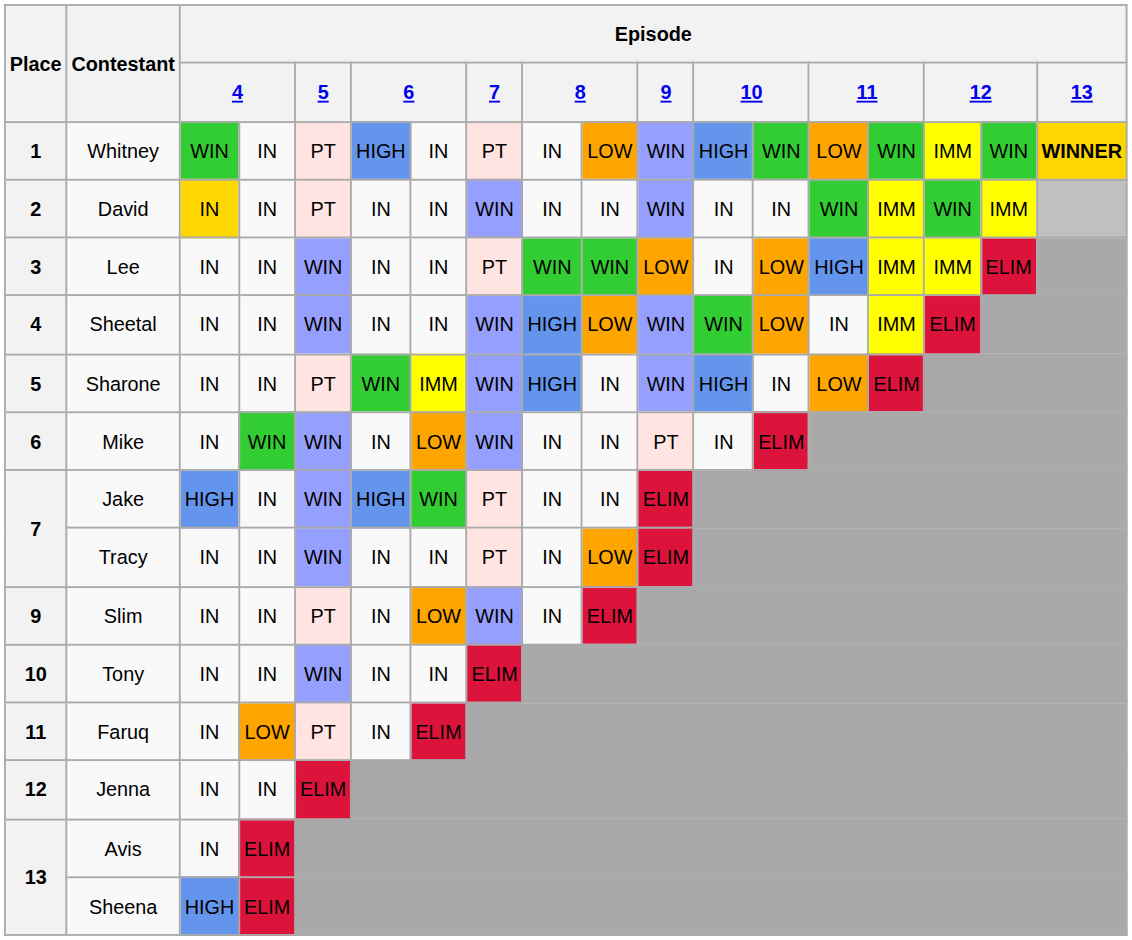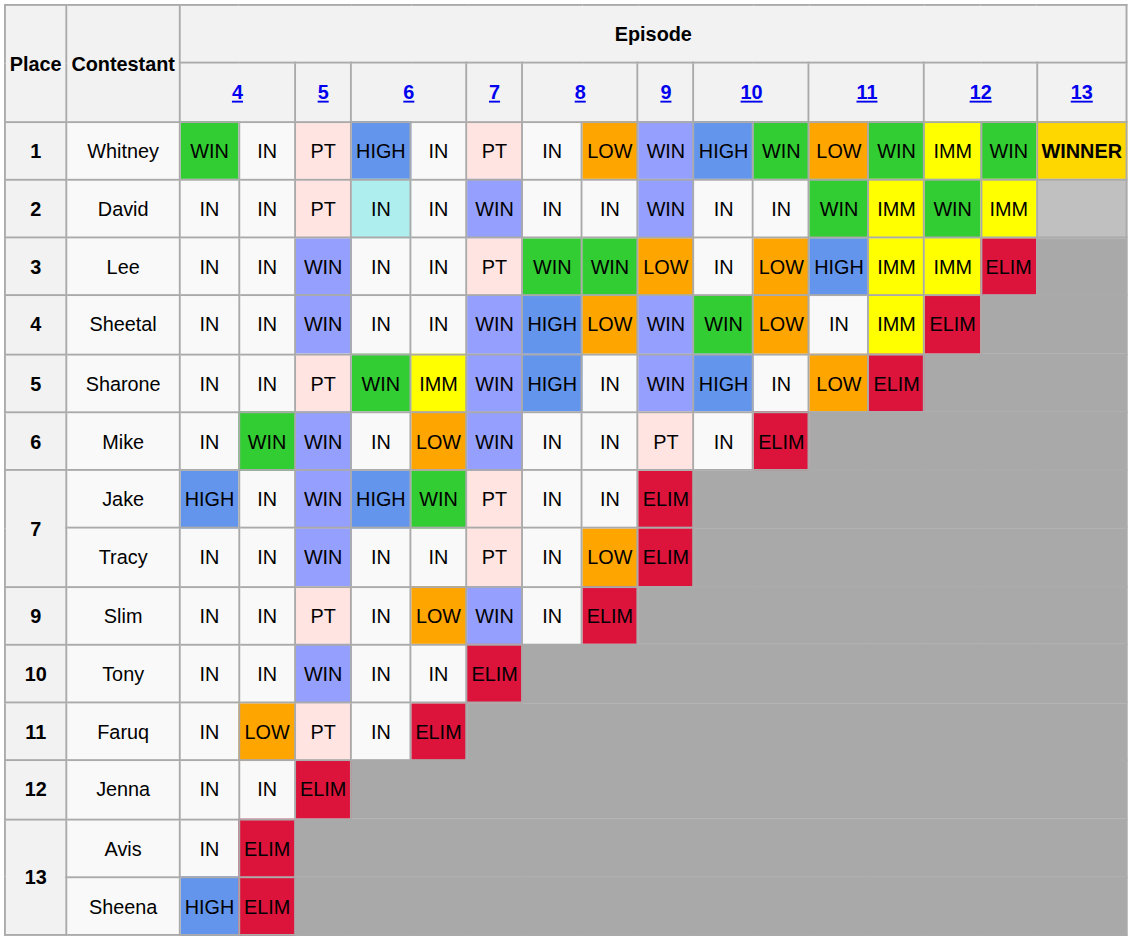David | column 3: gold background -> no background
David | column 6: no background -> paleturquoise background
